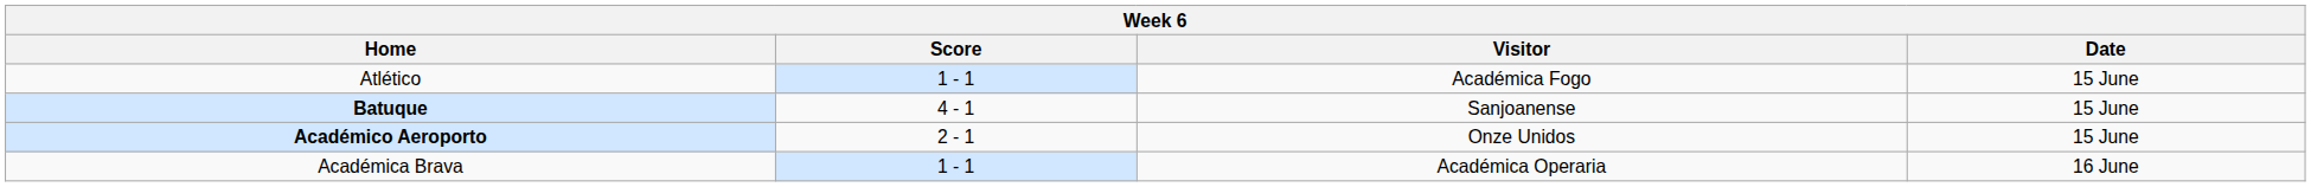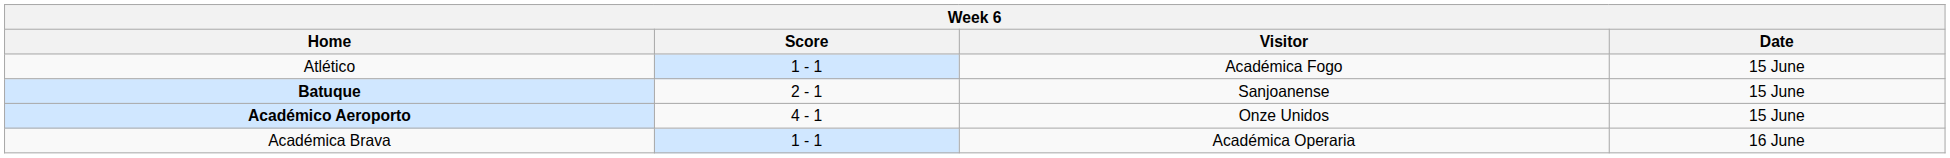Batuque | Score: 4 - 1 -> 2 - 1
Académico Aeroporto | Score: 2 - 1 -> 4 - 1
